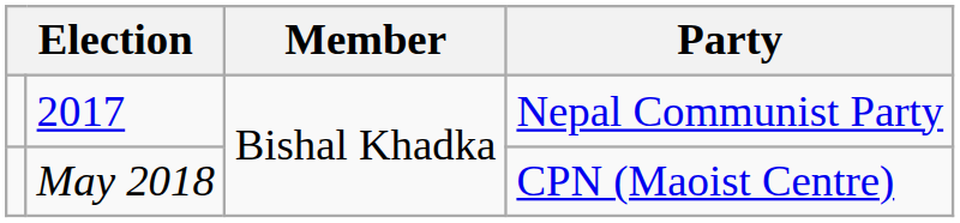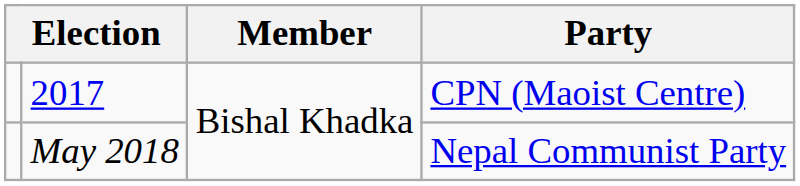2017 | Party: Nepal Communist Party -> CPN (Maoist Centre)
May 2018 | Party: CPN (Maoist Centre) -> Nepal Communist Party
